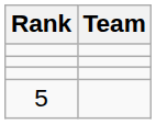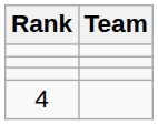row 5 | Rank: 5 -> 4
